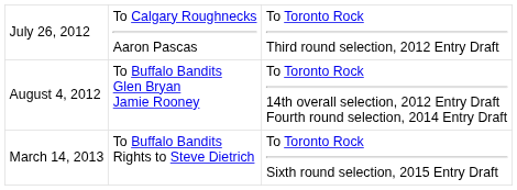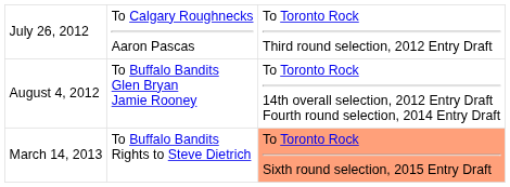March 14, 2013 | column 3: no background -> lightsalmon background
